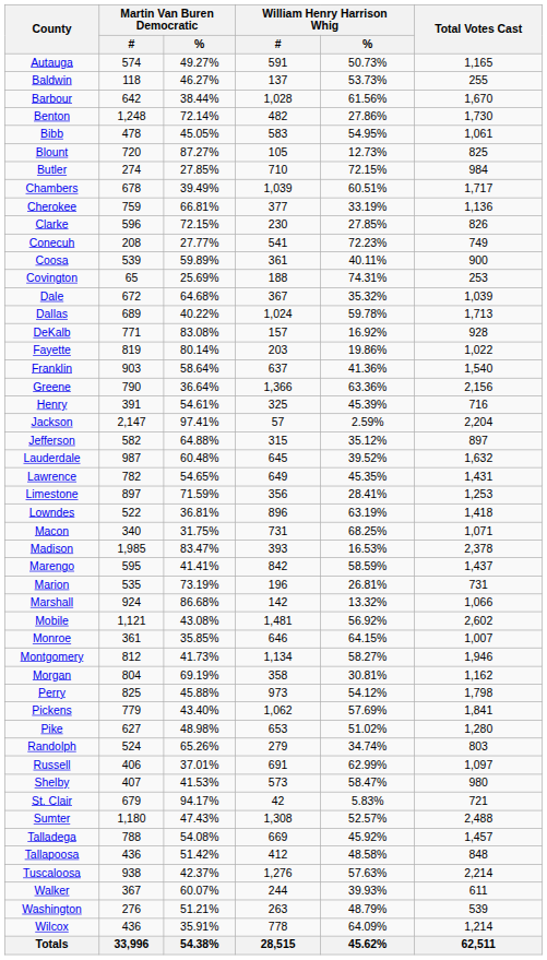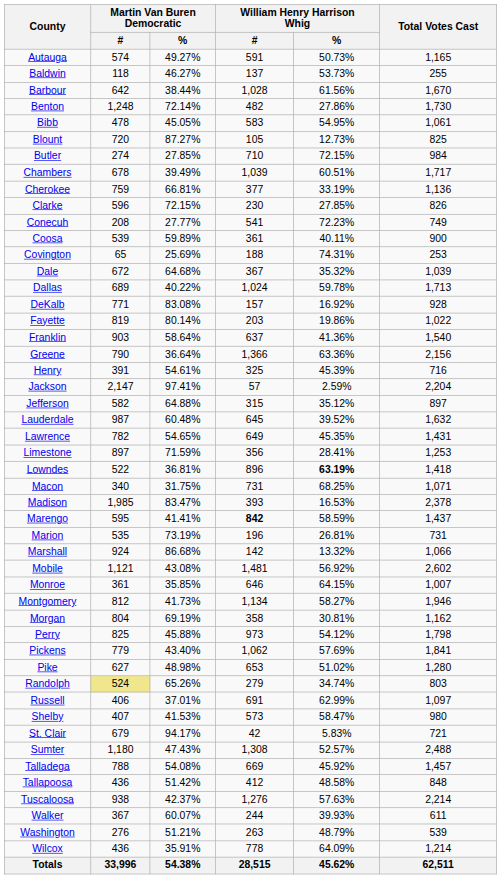Lowndes | William Henry Harrison Whig / %: normal -> bold
Marengo | William Henry Harrison Whig / #: normal -> bold
Randolph | Martin Van Buren Democratic / #: no background -> khaki background
